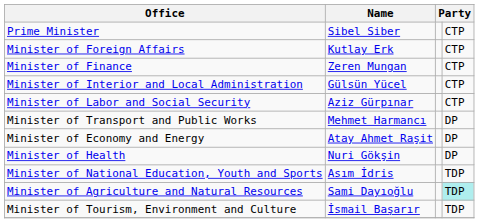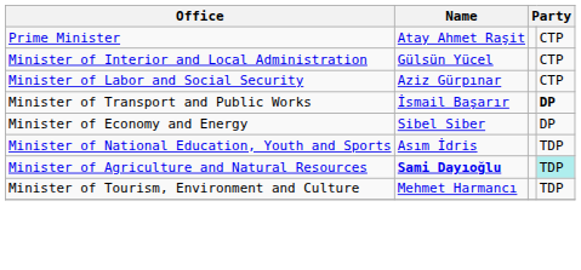Prime Minister | Name: Sibel Siber -> Atay Ahmet Raşit
- row: Minister of Foreign Affairs | Kutlay Erk | CTP
- row: Minister of Finance | Zeren Mungan | CTP
Minister of Transport and Public Works | Name: Mehmet Harmancı -> İsmail Başarır
Minister of Transport and Public Works | column 4: normal -> bold
Minister of Economy and Energy | Name: Atay Ahmet Raşit -> Sibel Siber
- row: Minister of Health | Nuri Gökşin | DP
Minister of Agriculture and Natural Resources | Name: normal -> bold
Minister of Tourism, Environment and Culture | Name: İsmail Başarır -> Mehmet Harmancı
